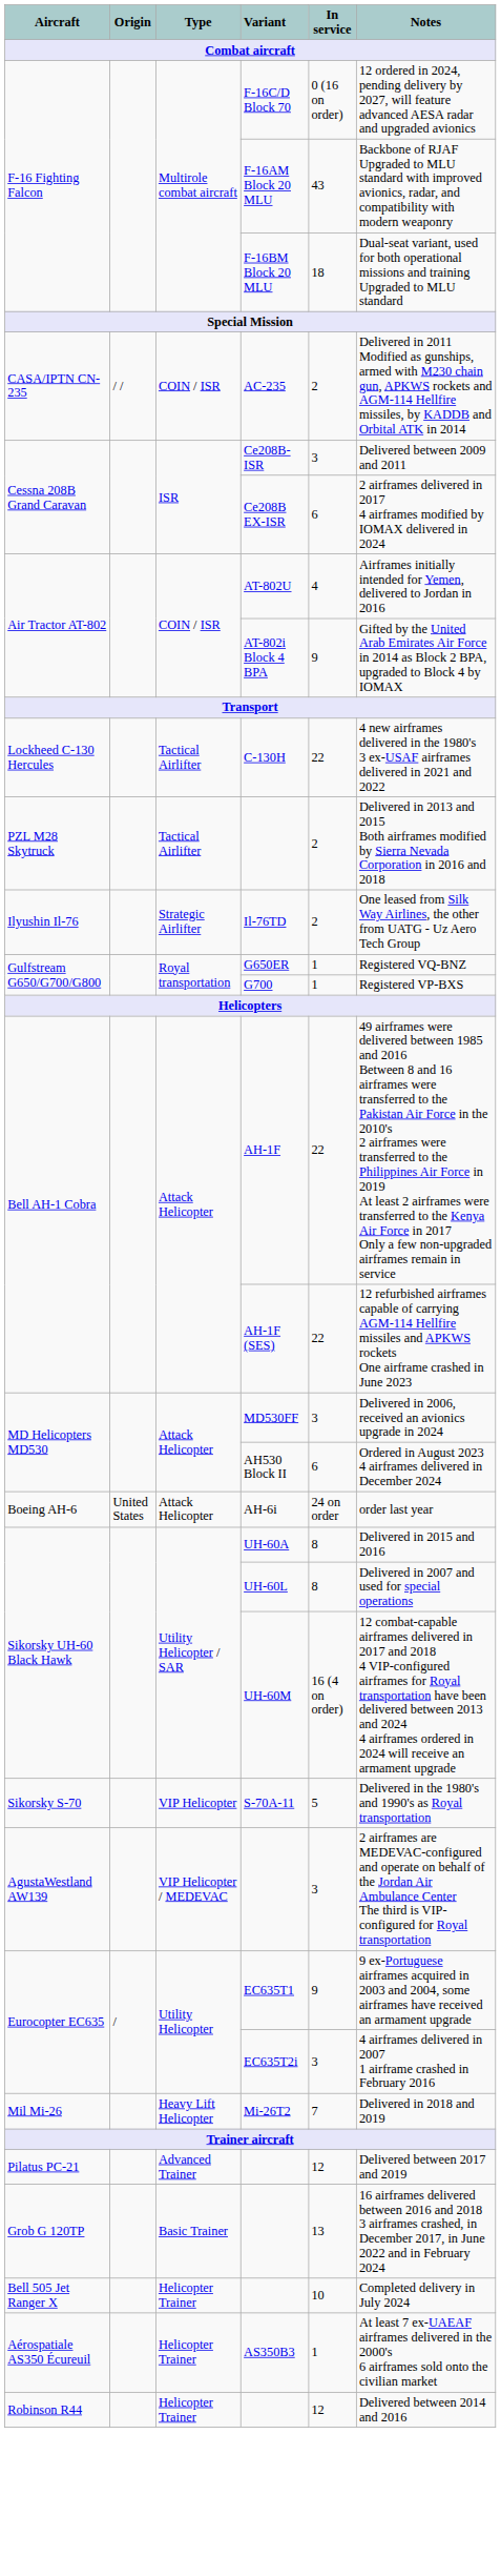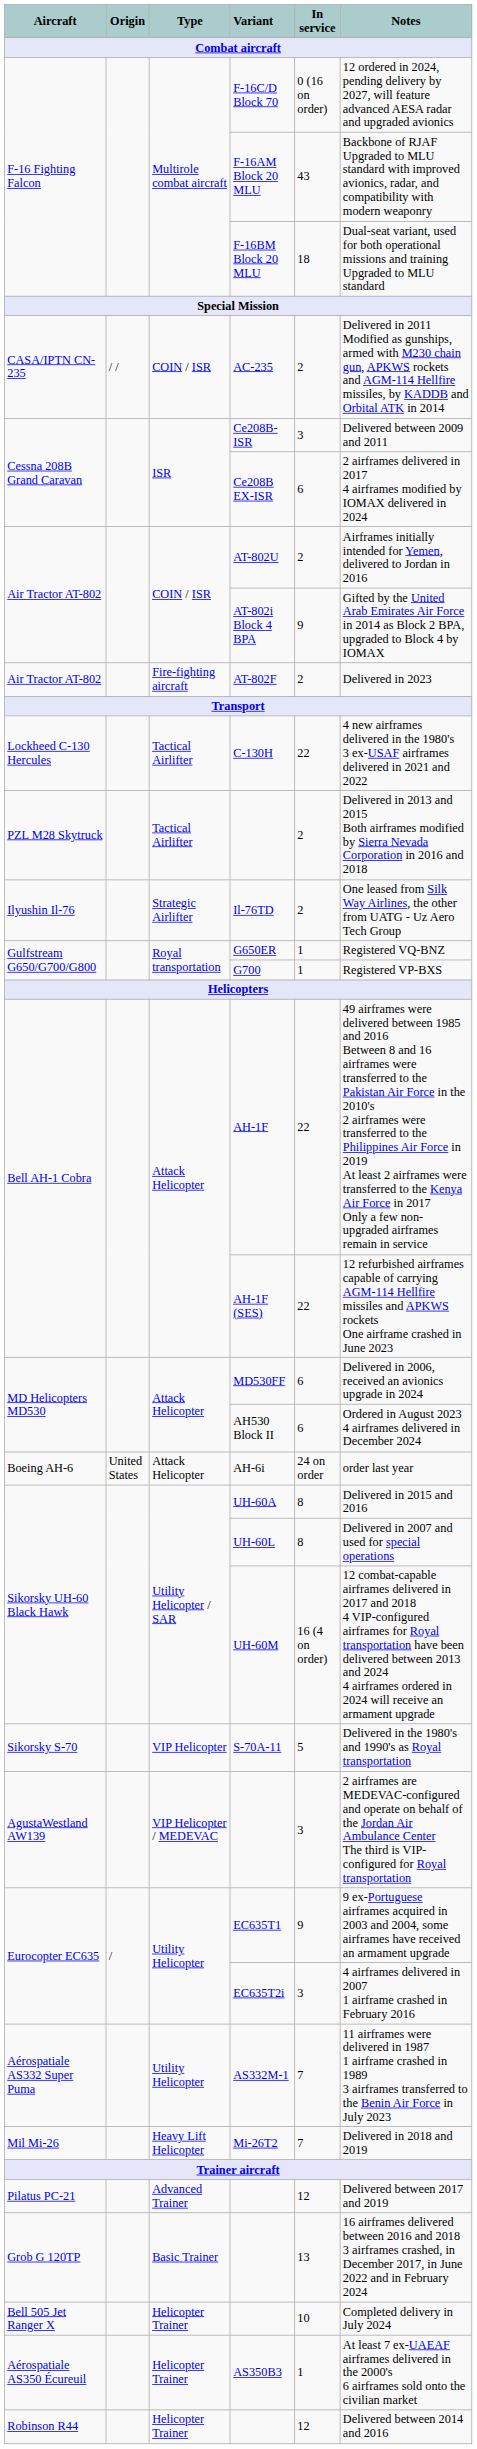AT-802U | In service: 4 -> 2
+ row: Air Tractor AT-802 | Fire-fighting aircraft | AT-802F | 2 | Delivered in 2023
MD530FF | In service: 3 -> 6
+ row: Aérospatiale AS332 Super Puma | Utility Helicopter | AS332M-1 | 7 | 11 airframes were delivered in 1987 1 airframe crashed in 1989 3 airframes transferred to the Benin Air Force in July 2023
